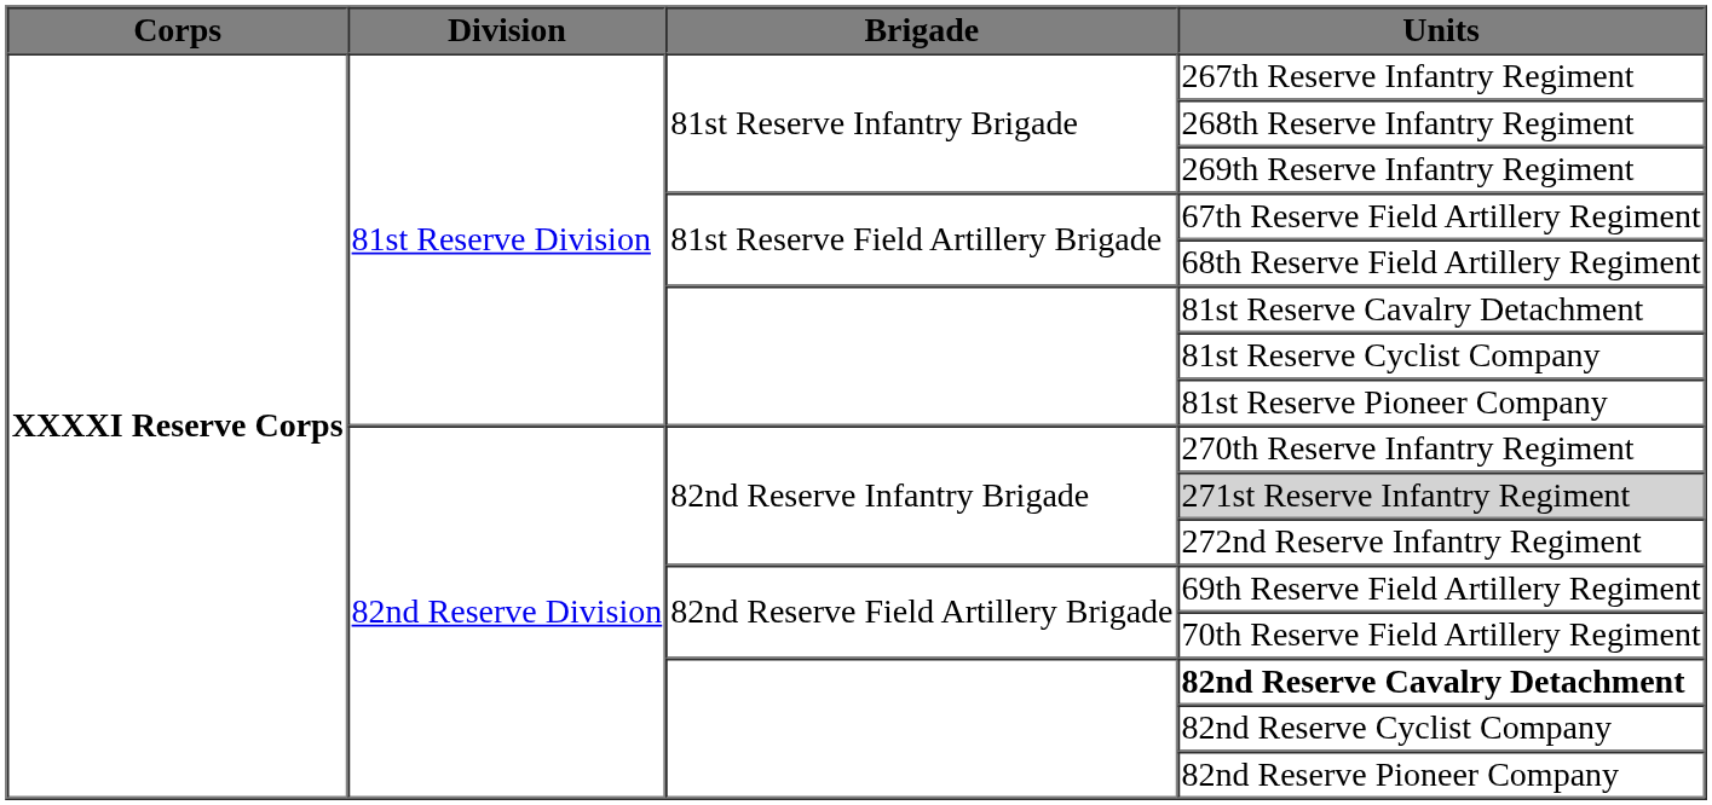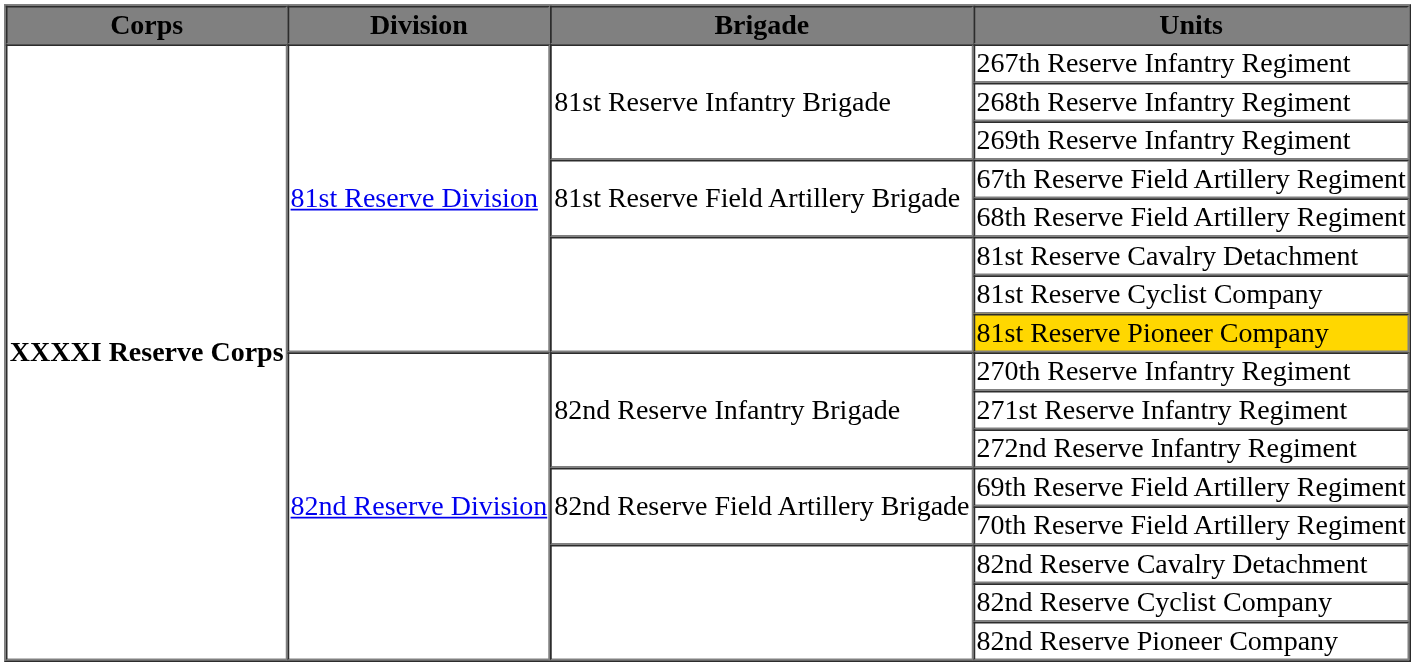81st Reserve Pioneer Company | Units: no background -> gold background
271st Reserve Infantry Regiment | Units: lightgrey background -> no background
82nd Reserve Cavalry Detachment | Units: bold -> normal
